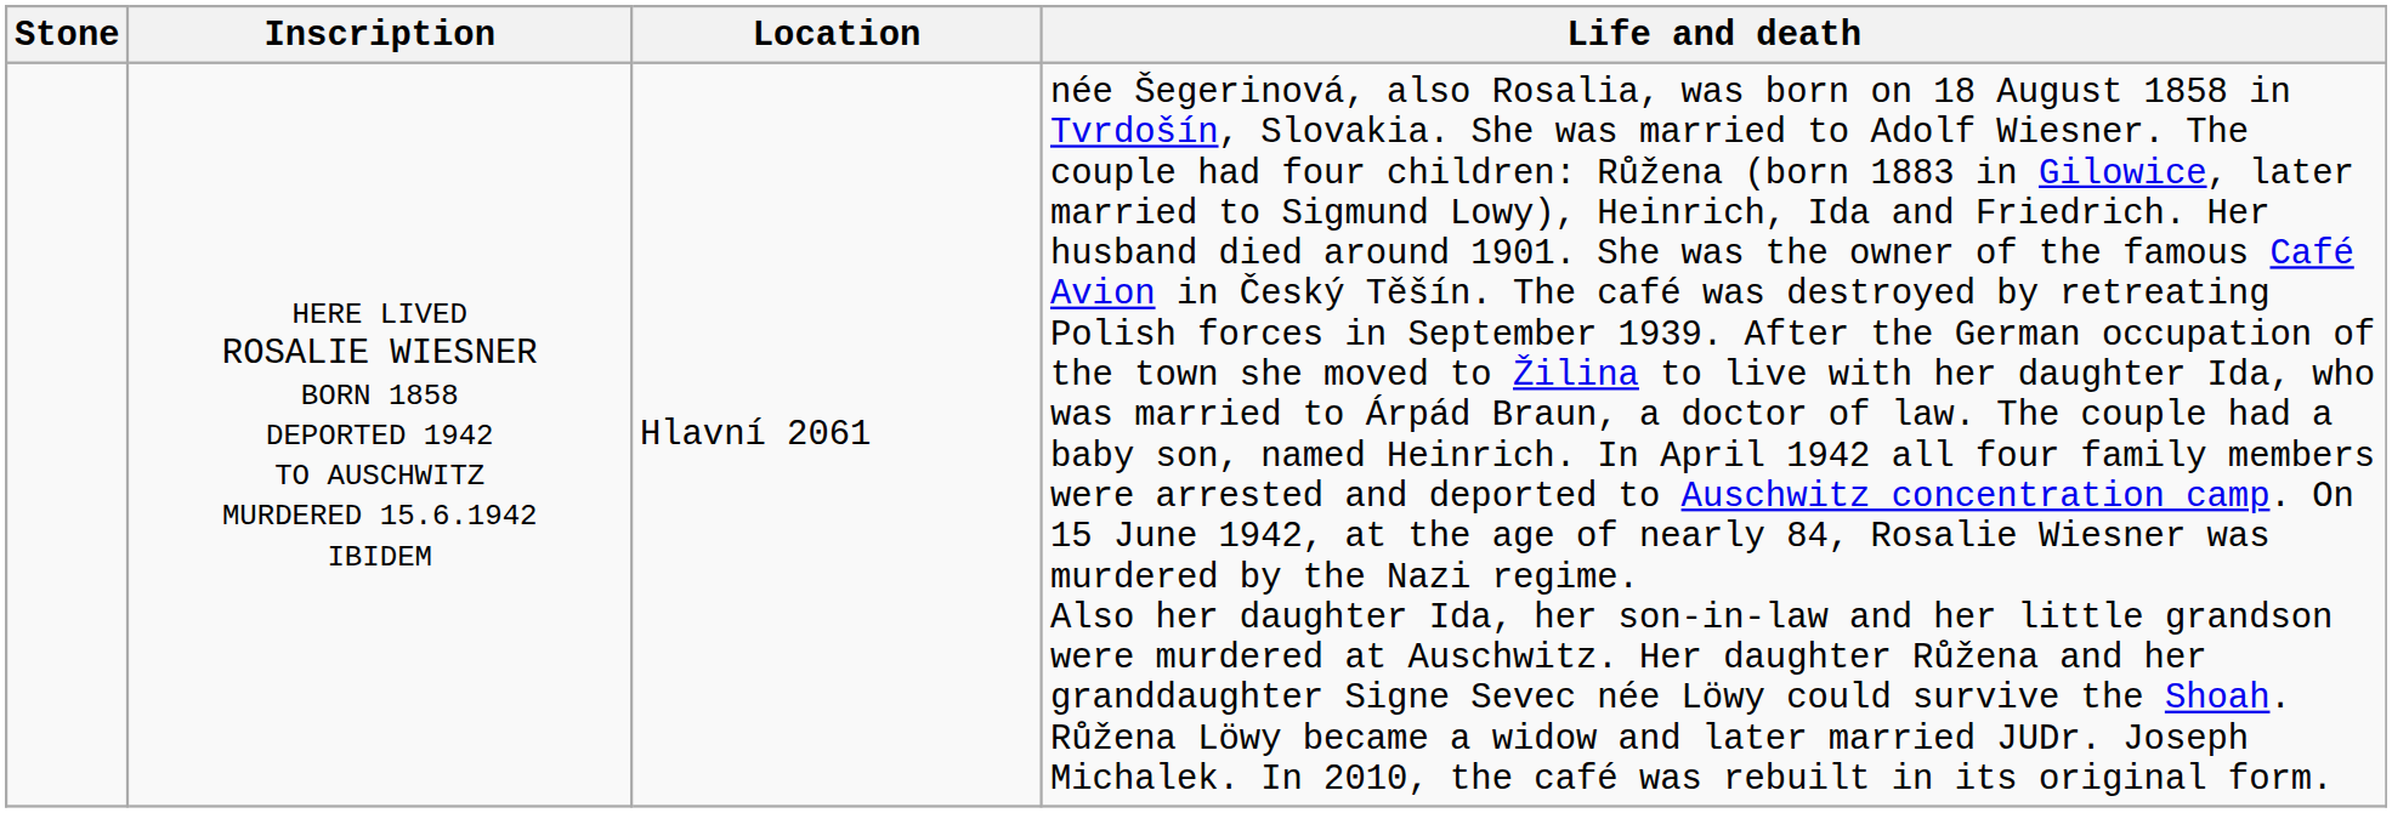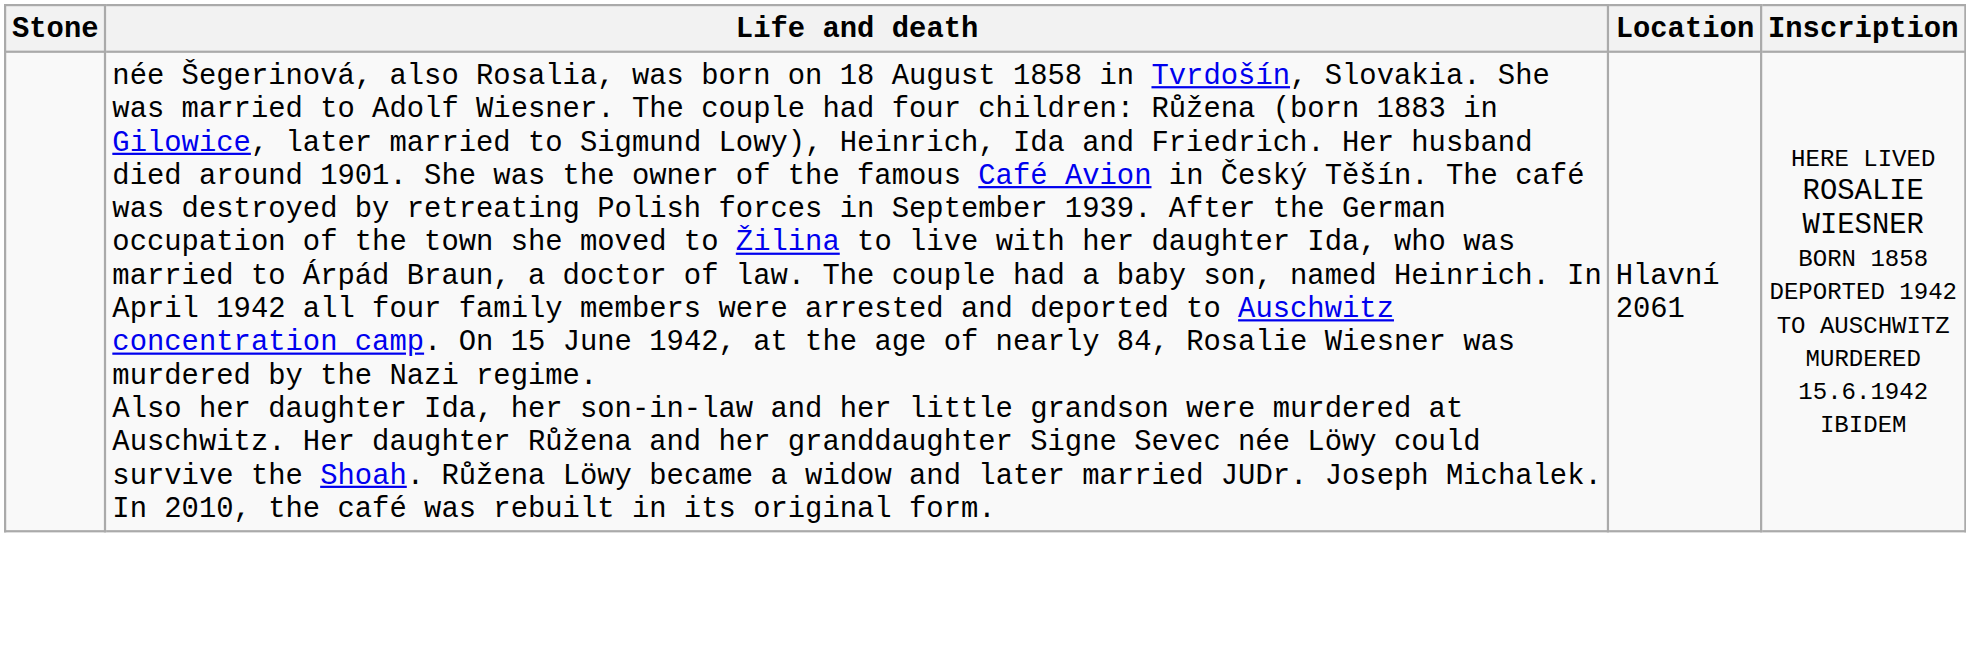columns swapped: Inscription <-> Life and death
